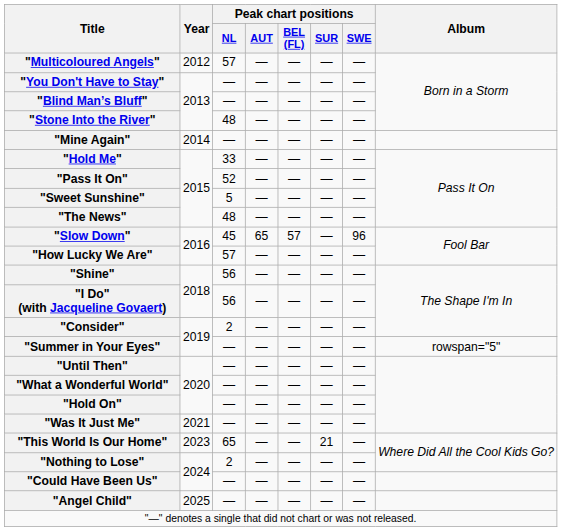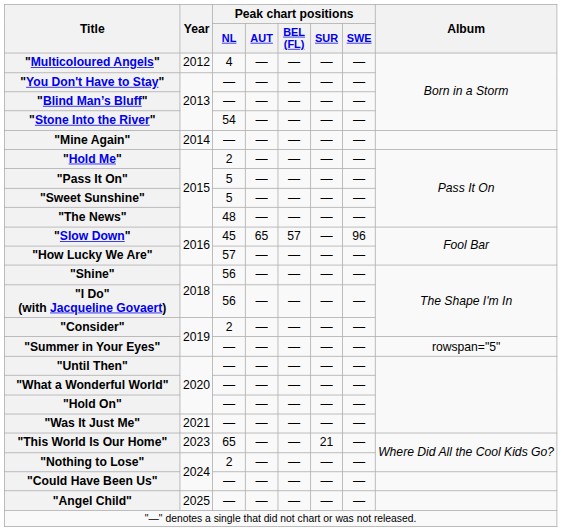"Multicoloured Angels" | Peak chart positions / NL: 57 -> 4
"Stone Into the River" | Peak chart positions / NL: 48 -> 54
"Hold Me" | Peak chart positions / NL: 33 -> 2
"Pass It On" | Peak chart positions / NL: 52 -> 5
